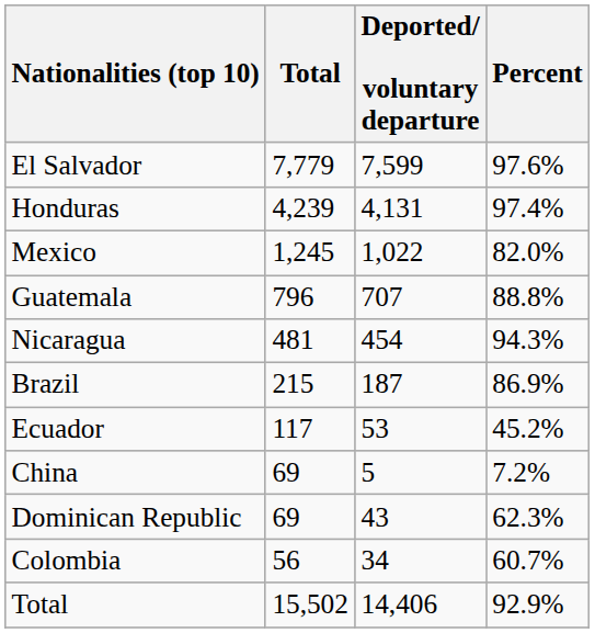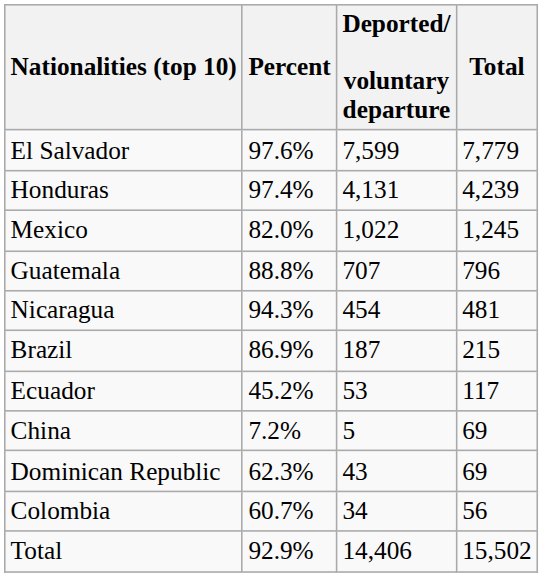columns swapped: Total <-> Percent
